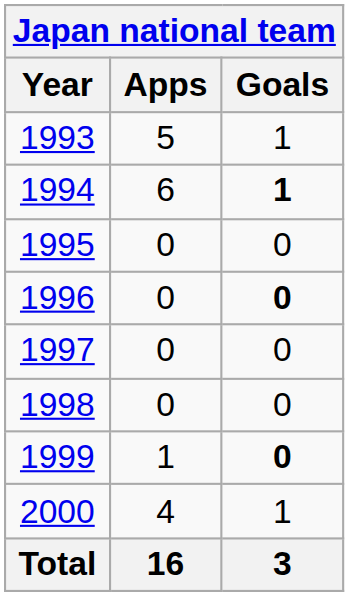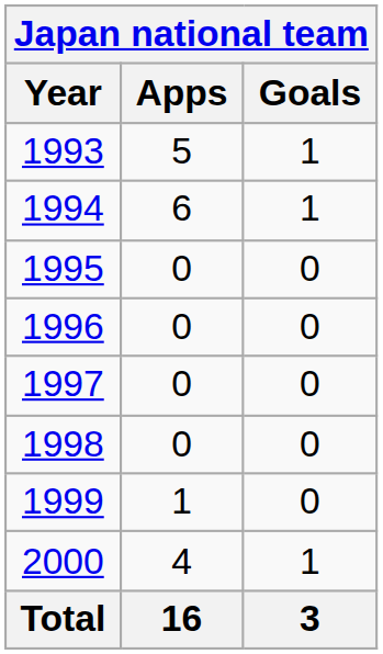1994 | Goals: bold -> normal
1996 | Goals: bold -> normal
1999 | Goals: bold -> normal
